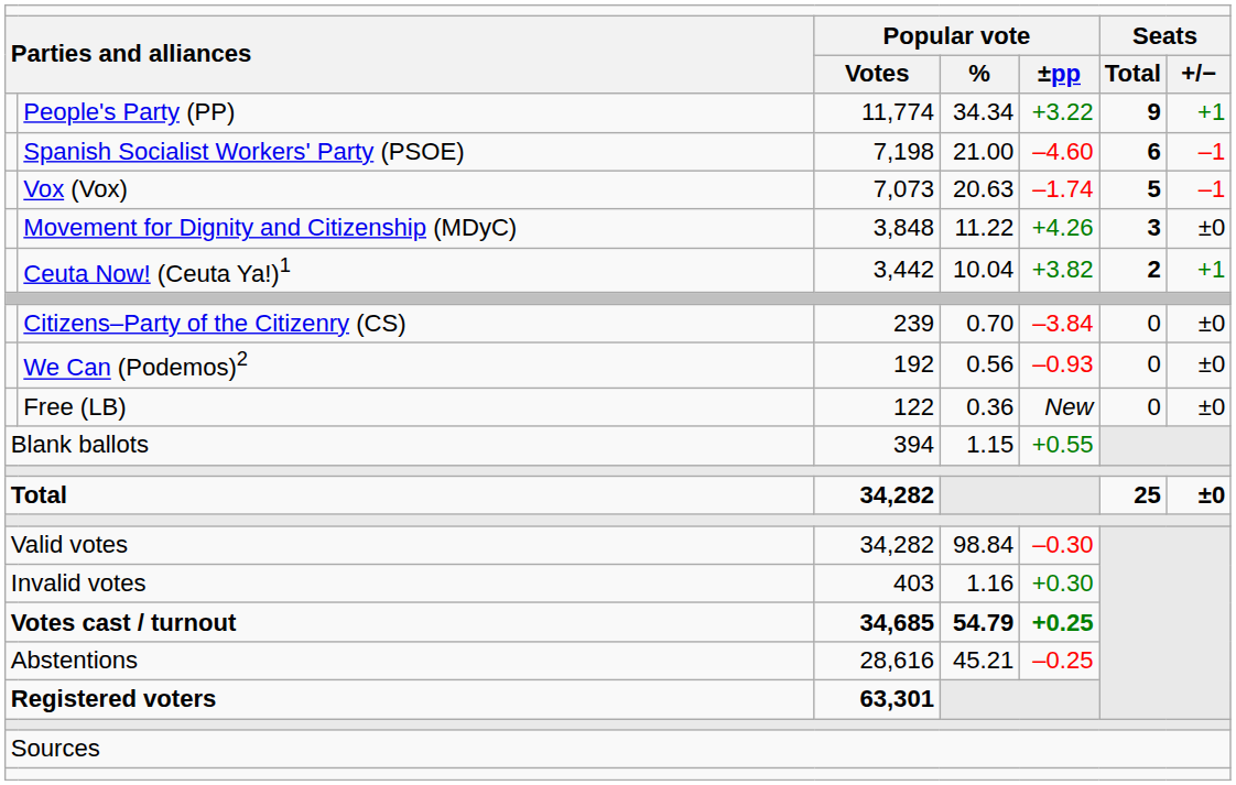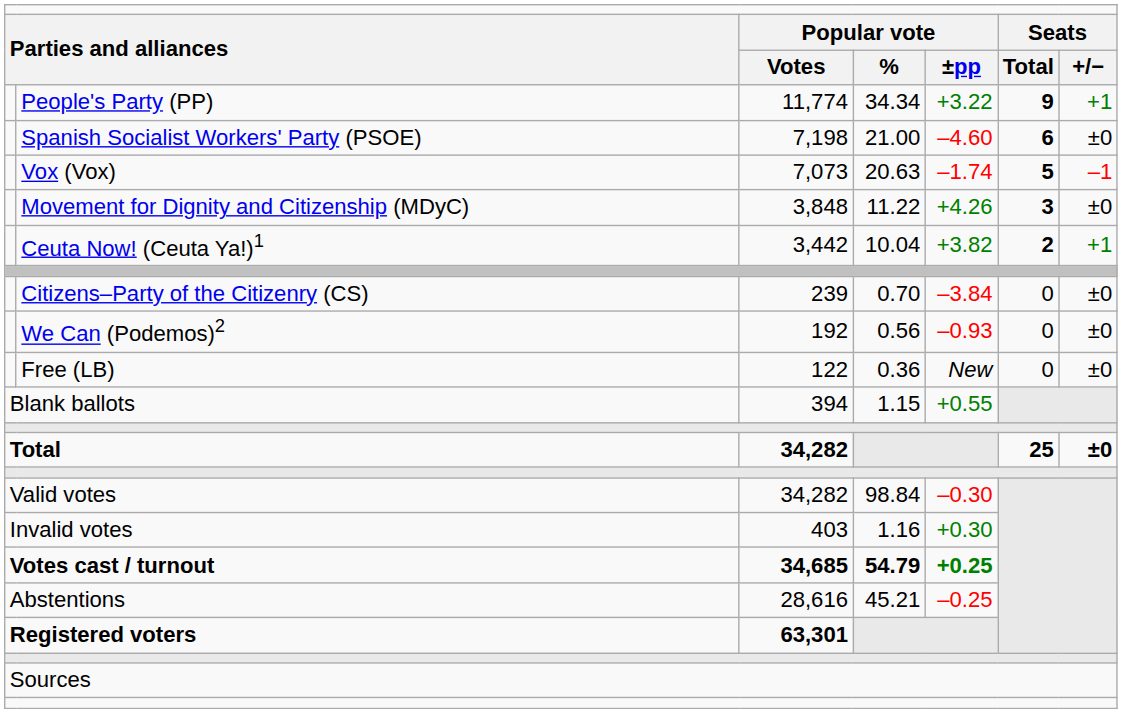Spanish Socialist Workers' Party (PSOE) | column 7: –1 -> ±0
